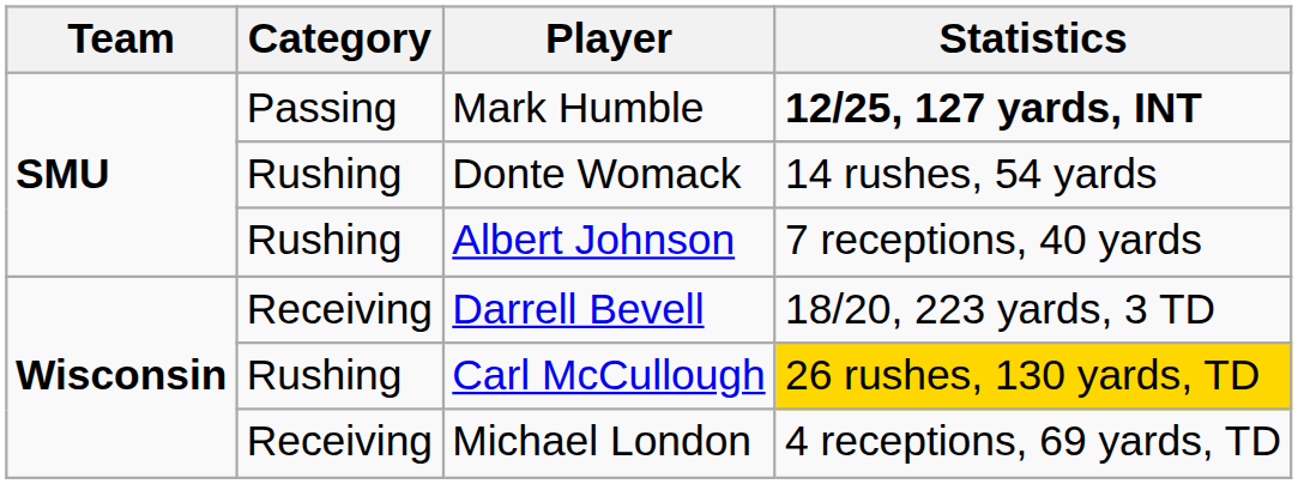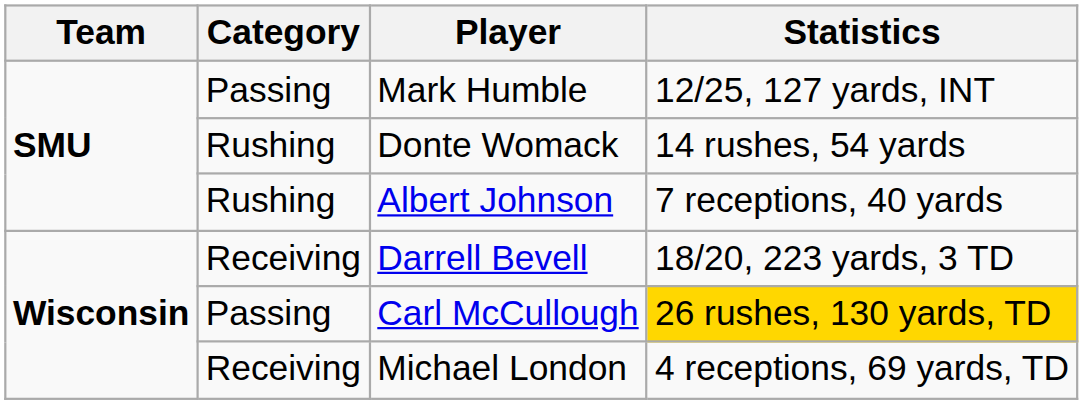Mark Humble | Statistics: bold -> normal
Carl McCullough | Category: Rushing -> Passing
